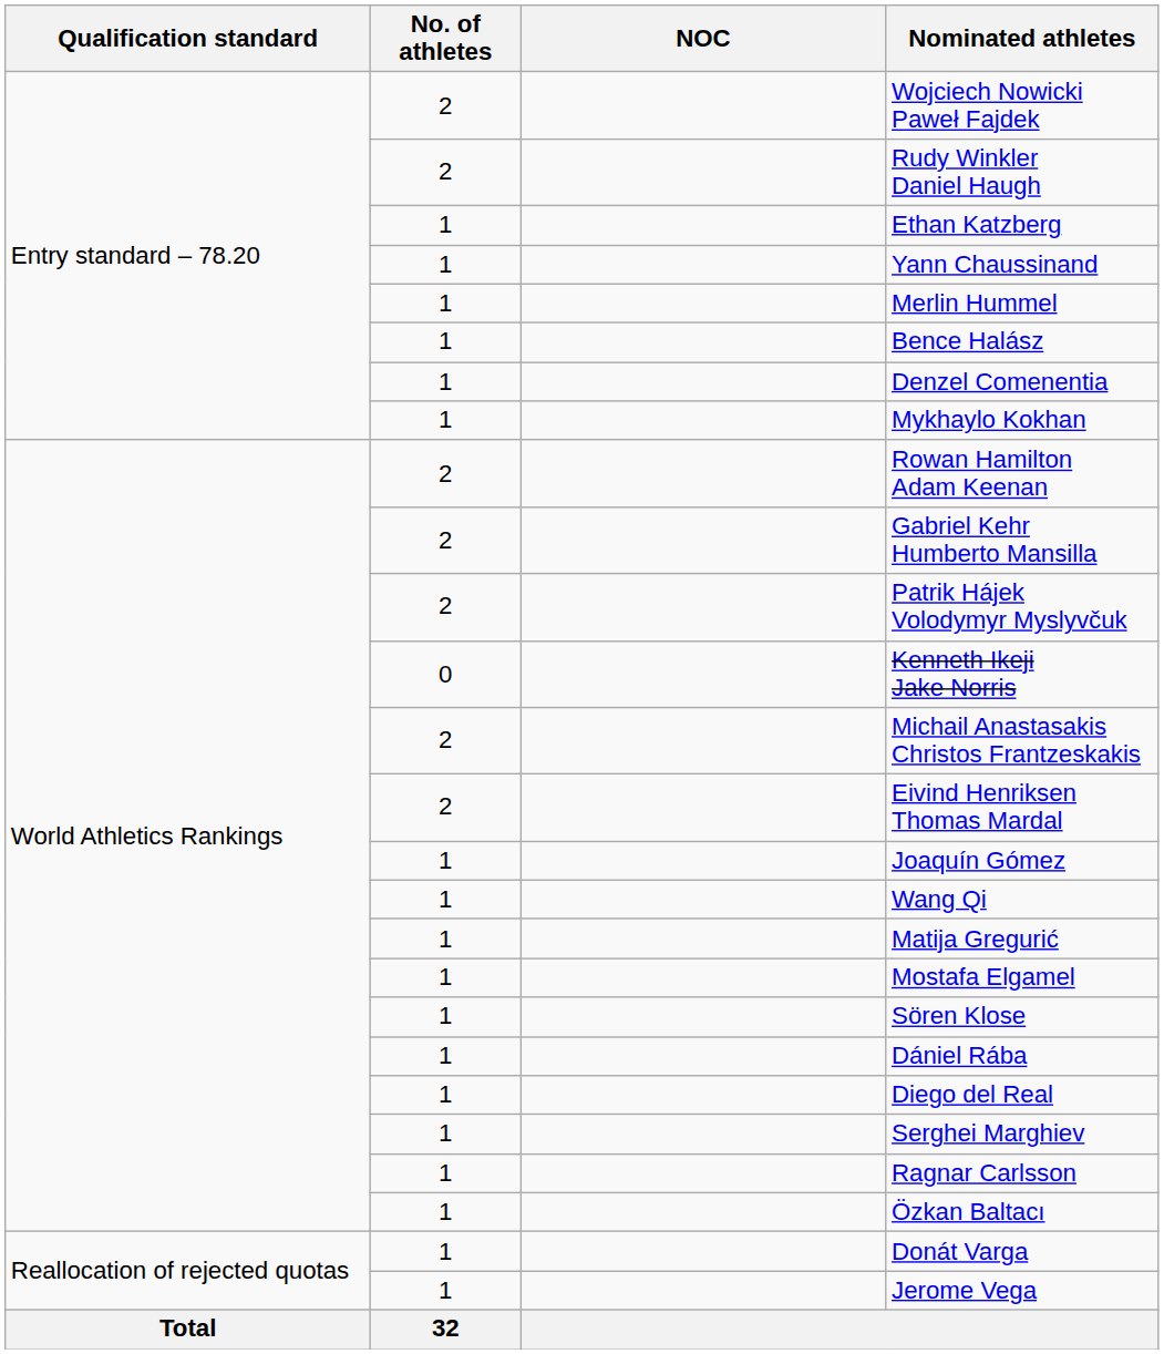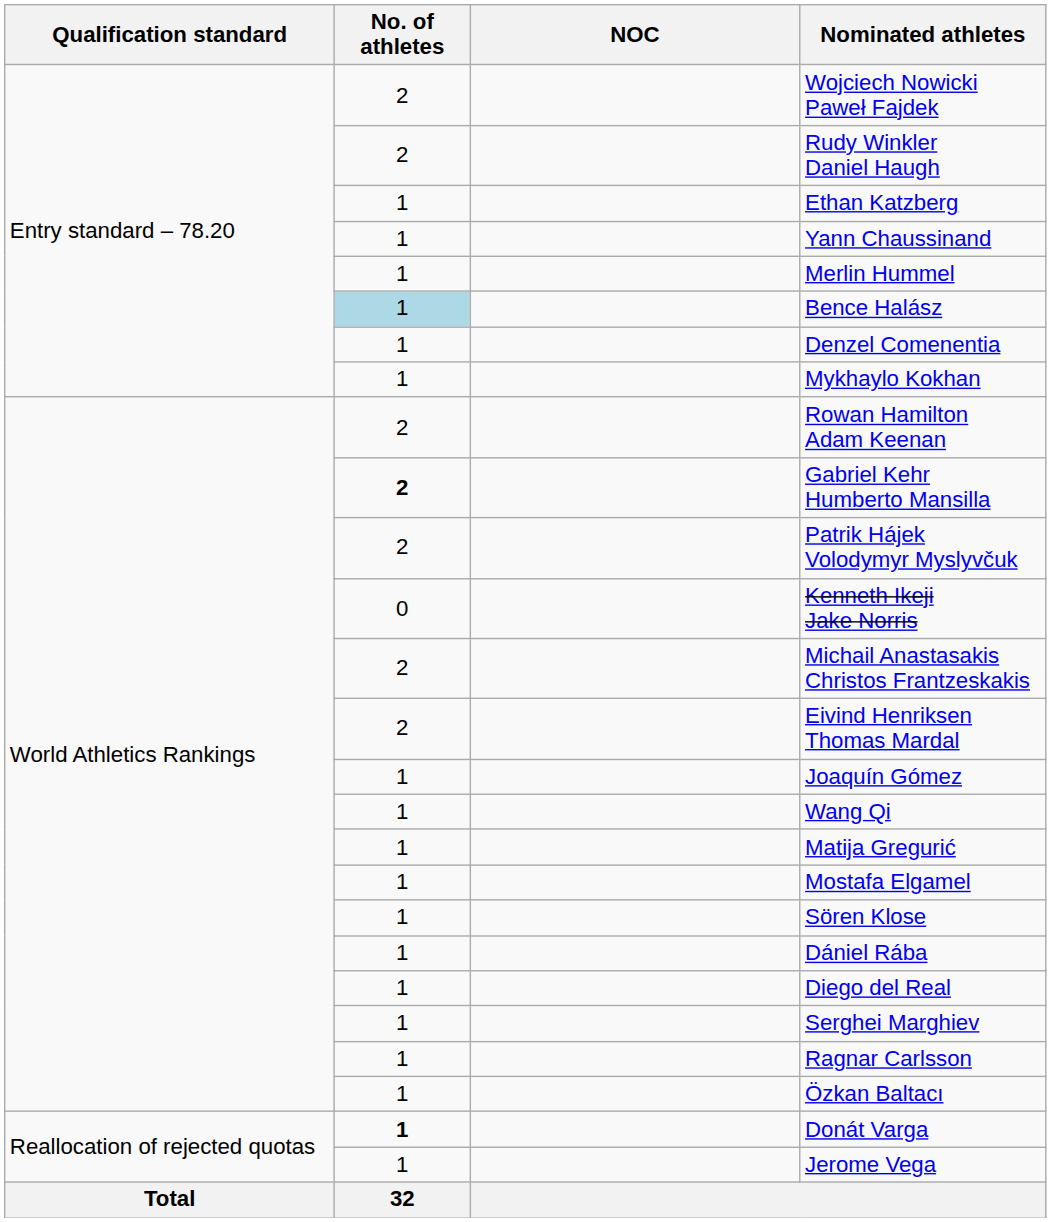Bence Halász | No. of athletes: no background -> lightblue background
Gabriel Kehr Humberto Mansilla | No. of athletes: normal -> bold
Donát Varga | No. of athletes: normal -> bold
